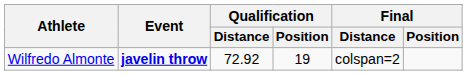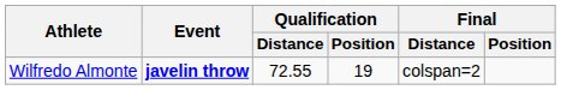Wilfredo Almonte | Qualification / Distance: 72.92 -> 72.55
